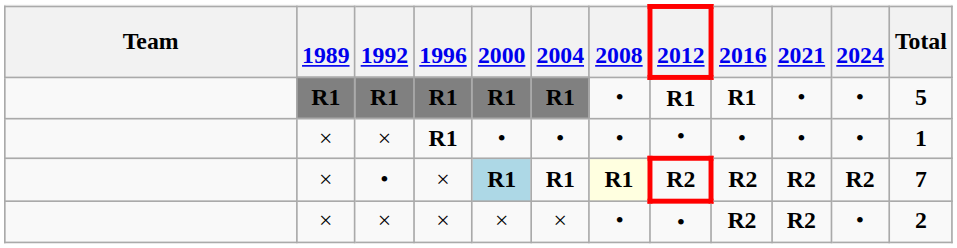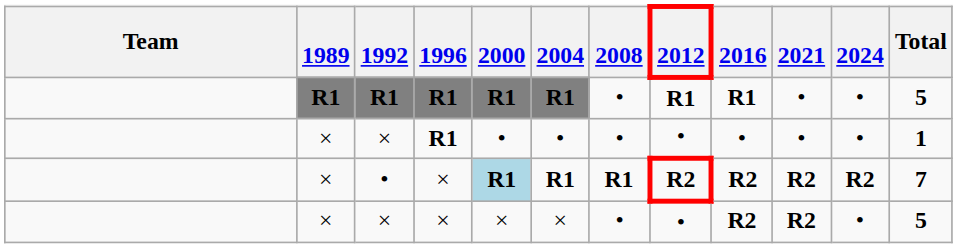row 4 | 2008: lightyellow background -> no background
row 5 | Total: 2 -> 5
